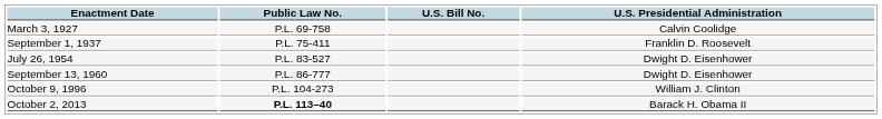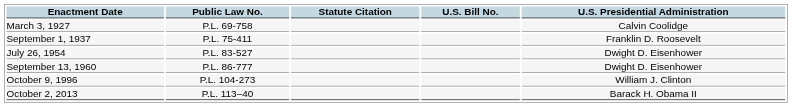+ column: Statute Citation
October 2, 2013 | Public Law No.: bold -> normal
